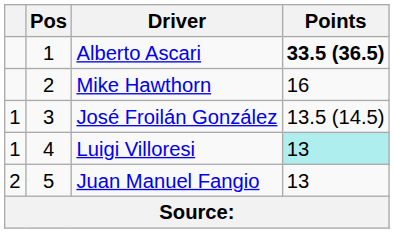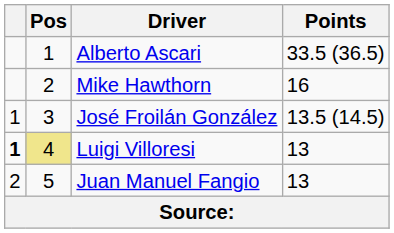Alberto Ascari | Points: bold -> normal
Luigi Villoresi | column 1: normal -> bold
Luigi Villoresi | Pos: no background -> khaki background
Luigi Villoresi | Points: paleturquoise background -> no background
